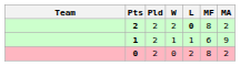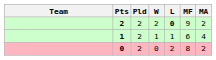row 2 | MF: 8 -> 9
row 3 | MA: 9 -> 4
